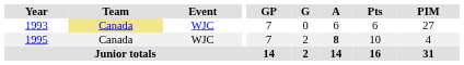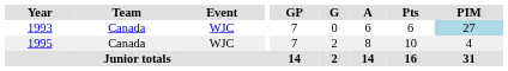1993 | Team: khaki background -> no background
1993 | PIM: no background -> lightblue background
1995 | A: bold -> normal
